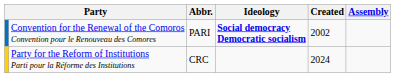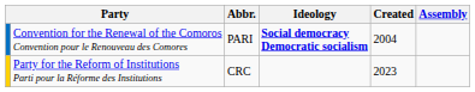row 2 | Created: 2002 -> 2004
row 3 | Created: 2024 -> 2023
